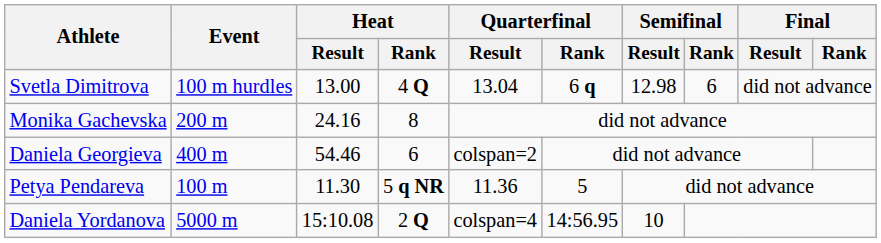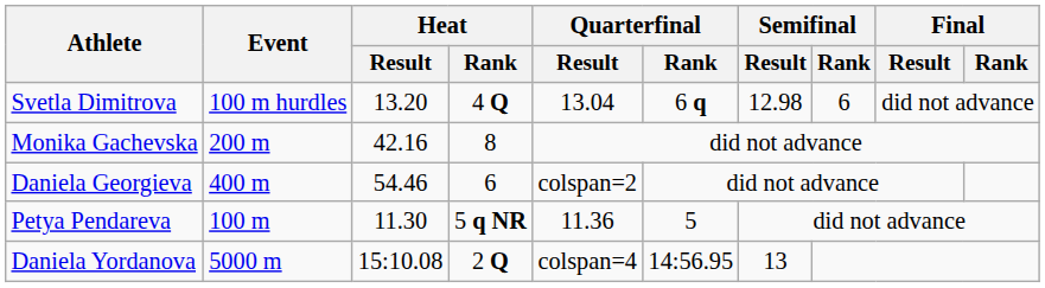Svetla Dimitrova | Heat / Result: 13.00 -> 13.20
Monika Gachevska | Heat / Result: 24.16 -> 42.16
Daniela Yordanova | Semifinal / Result: 10 -> 13
